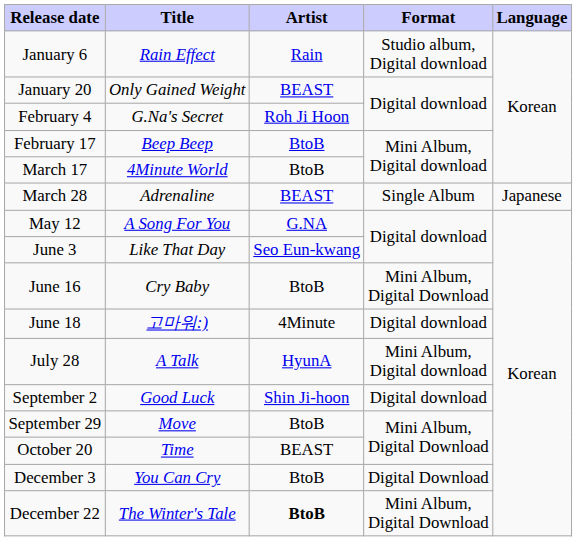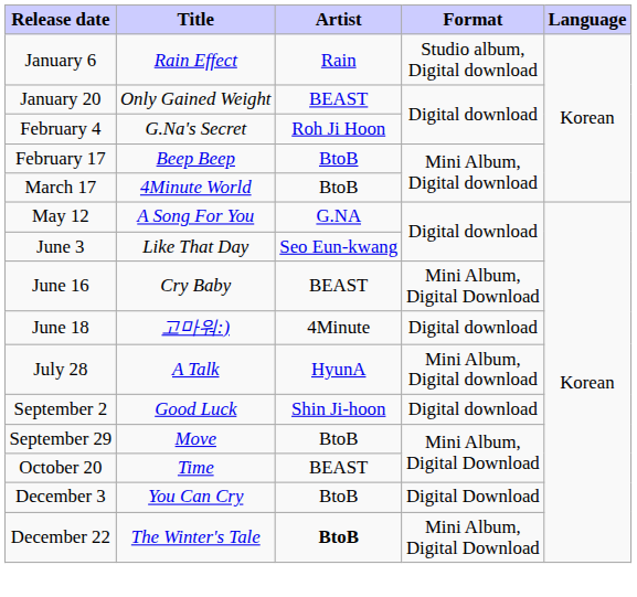- row: March 28 | Adrenaline | BEAST | Single Album | Japanese
June 16 | Artist: BtoB -> BEAST
